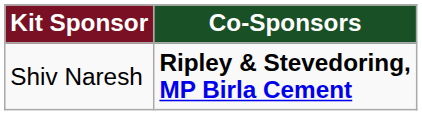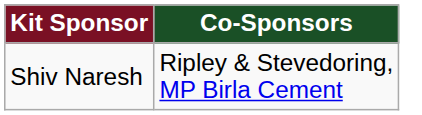Shiv Naresh | Co-Sponsors: bold -> normal
